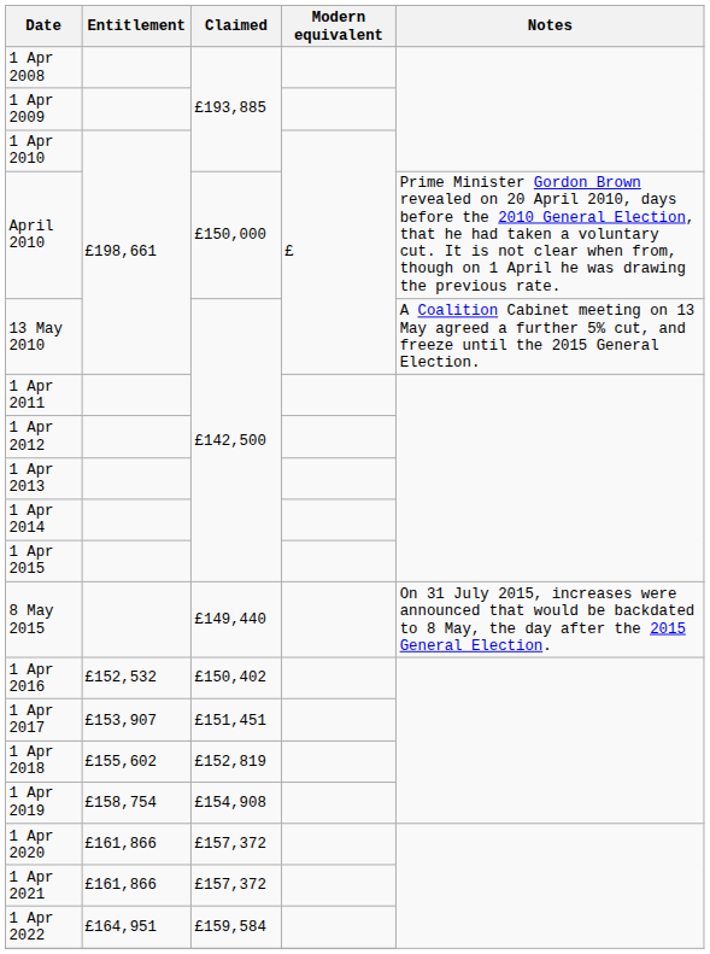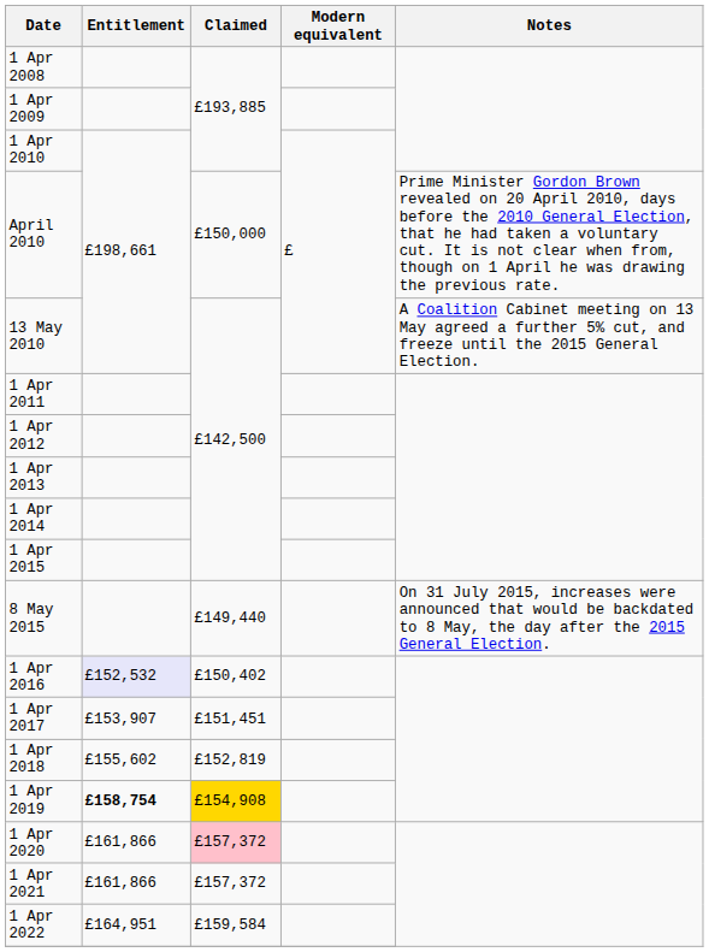1 Apr 2016 | Entitlement: no background -> lavender background
1 Apr 2019 | Entitlement: normal -> bold
1 Apr 2019 | Claimed: no background -> gold background
1 Apr 2020 | Claimed: no background -> pink background
